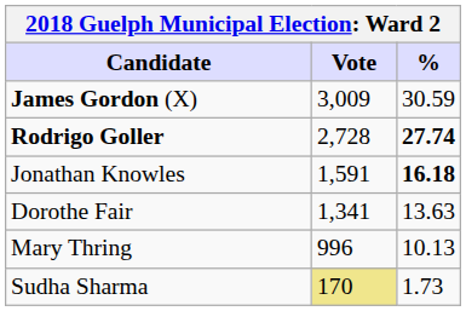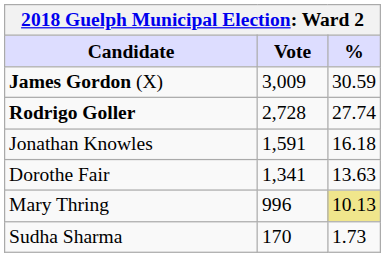Rodrigo Goller | %: bold -> normal
Jonathan Knowles | %: bold -> normal
Mary Thring | %: no background -> khaki background
Sudha Sharma | Vote: khaki background -> no background
